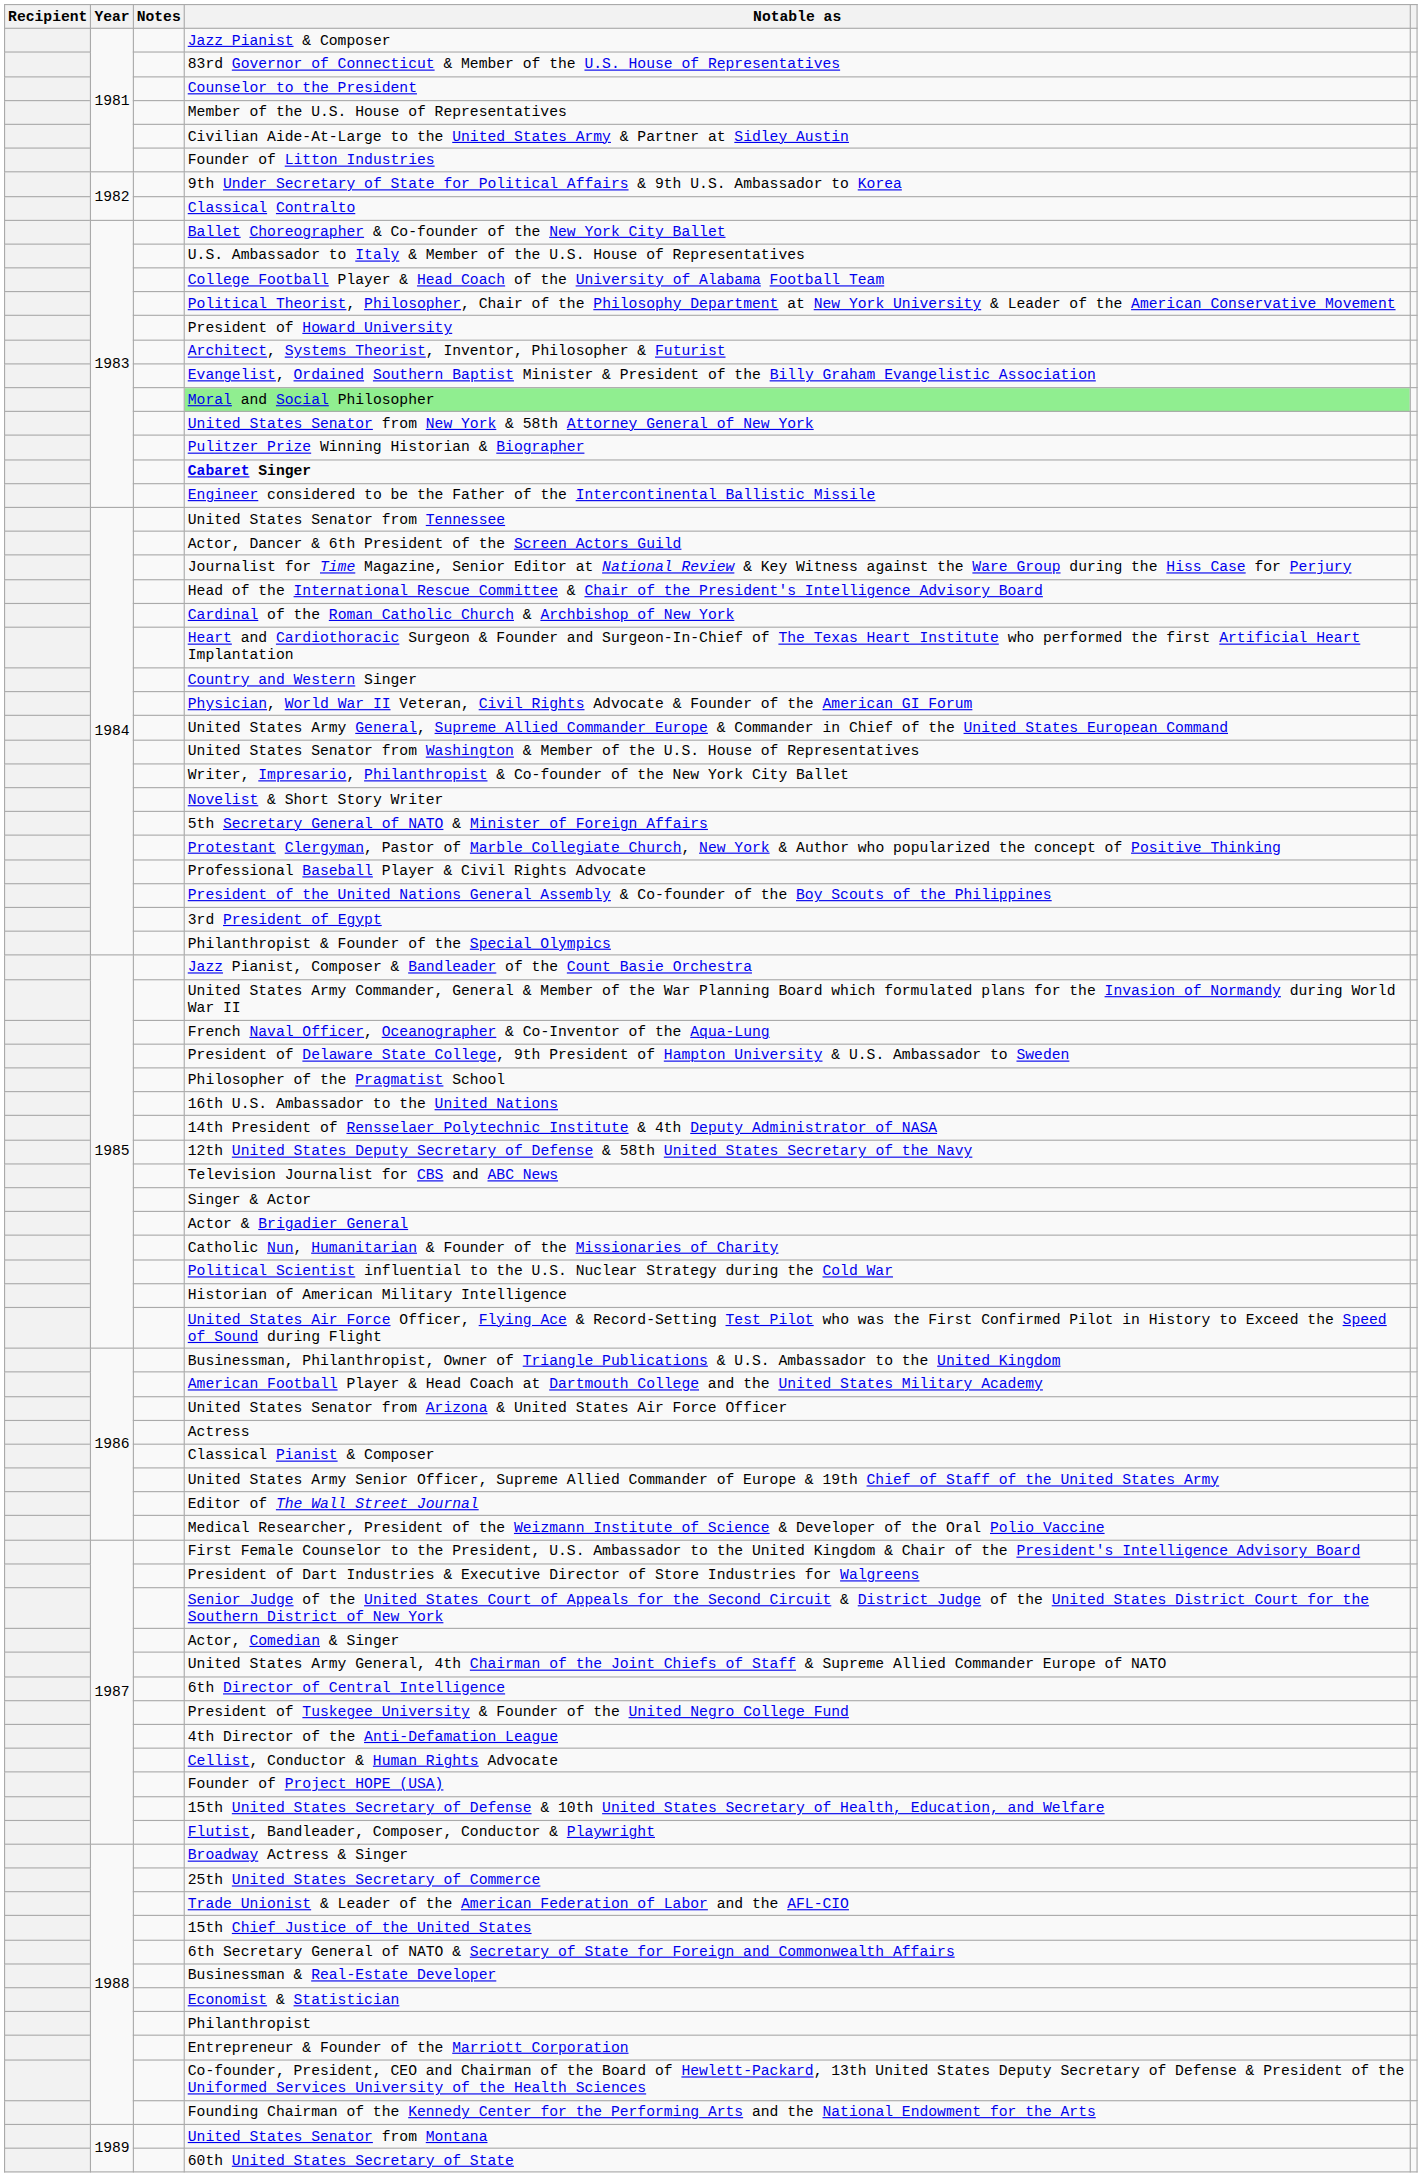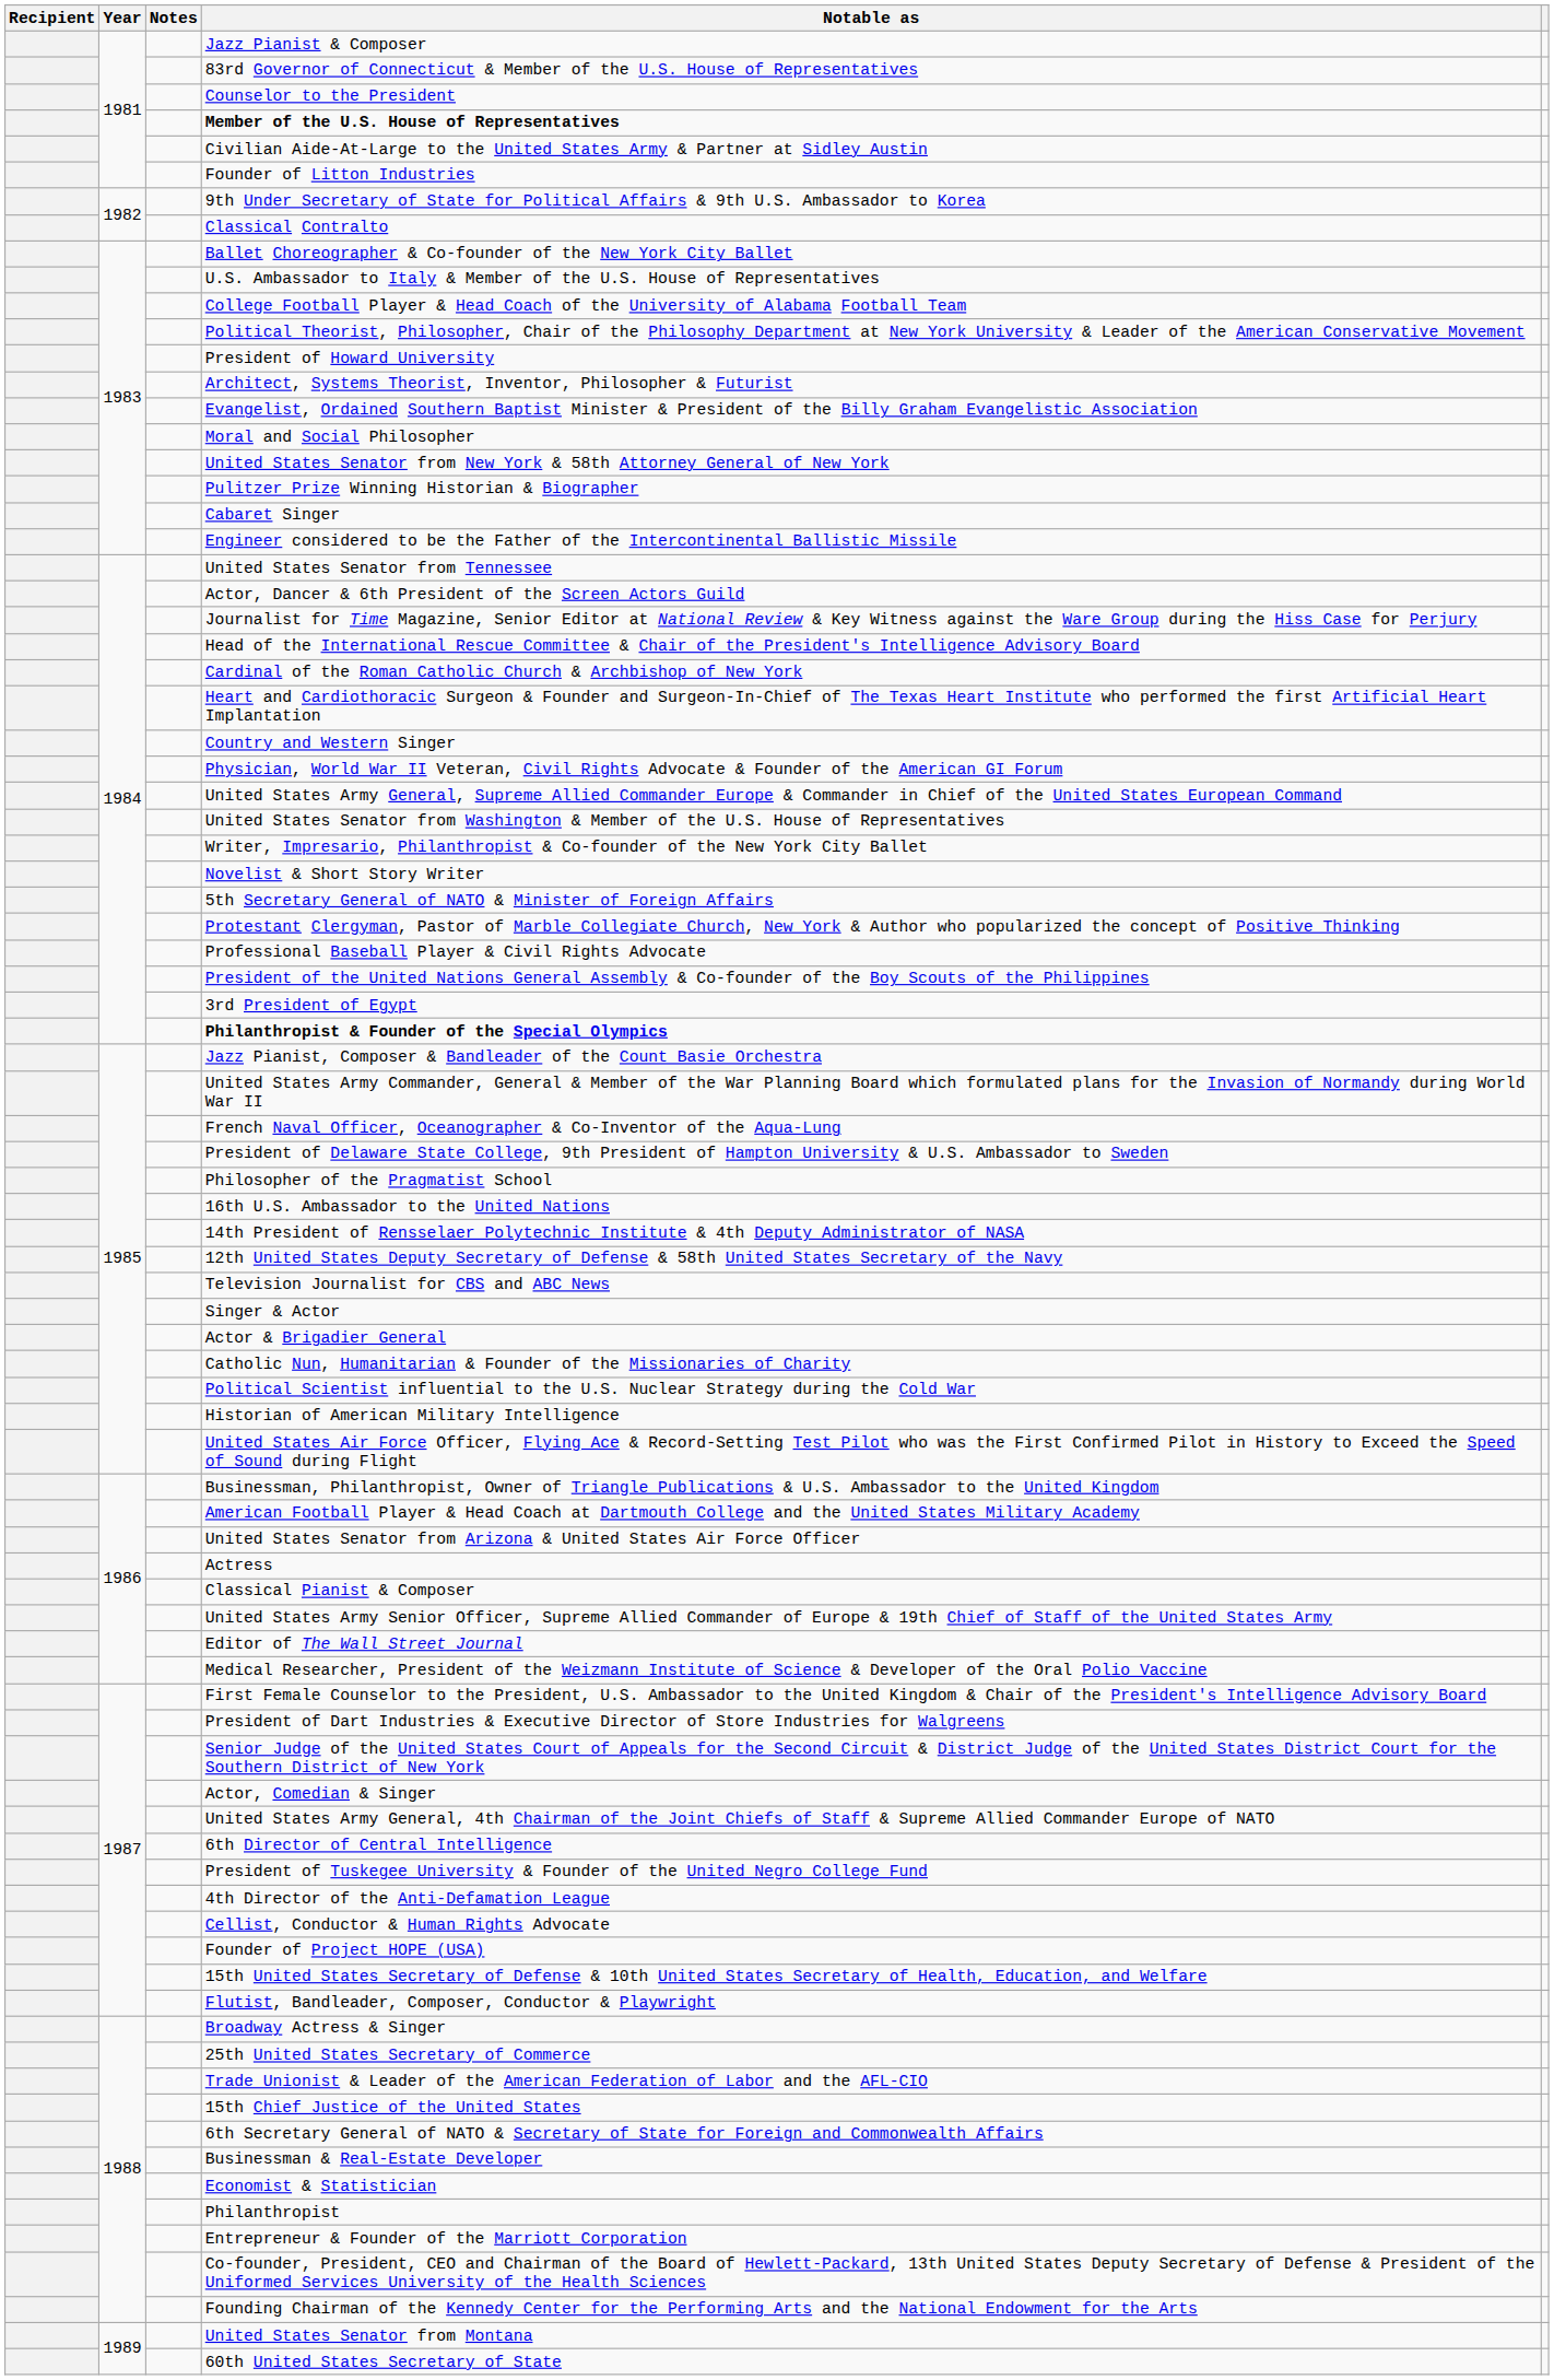Member of the U.S. House of Representatives | Notable as: normal -> bold
Moral and Social Philosopher | Notable as: lightgreen background -> no background
Cabaret Singer | Notable as: bold -> normal
Philanthropist & Founder of the Special Olympics | Notable as: normal -> bold
